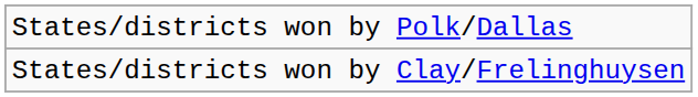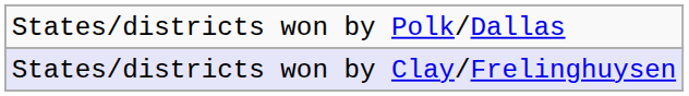row 2 | column 1: no background -> lavender background
